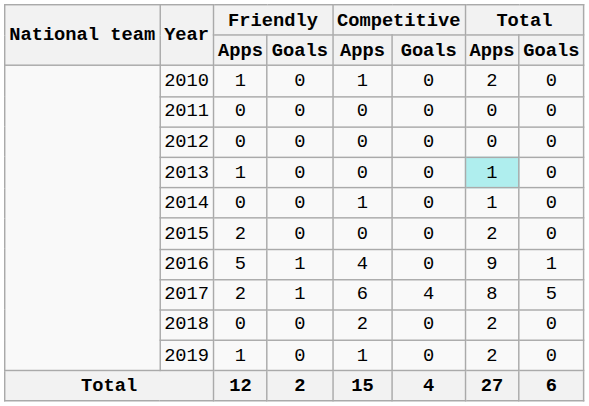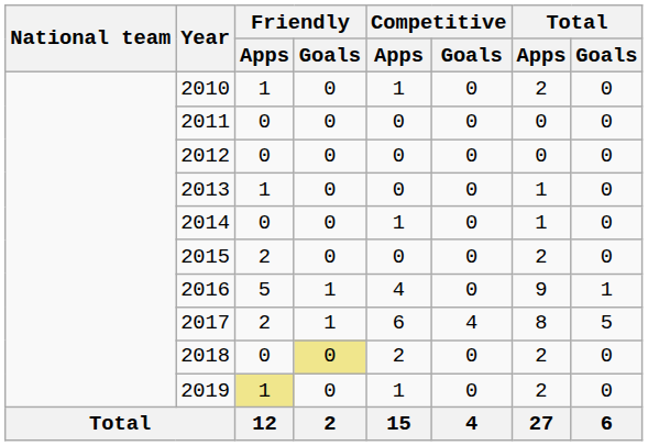2013 | Total / Apps: paleturquoise background -> no background
2018 | Friendly / Goals: no background -> khaki background
2019 | Friendly / Apps: no background -> khaki background
